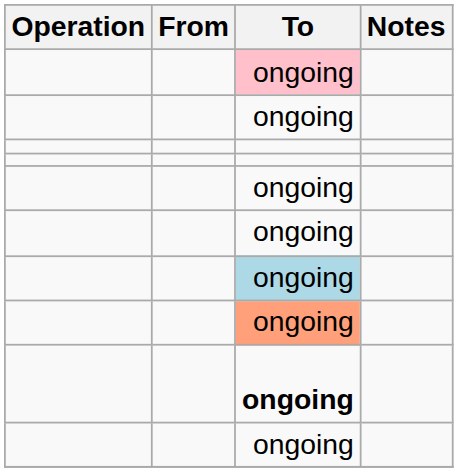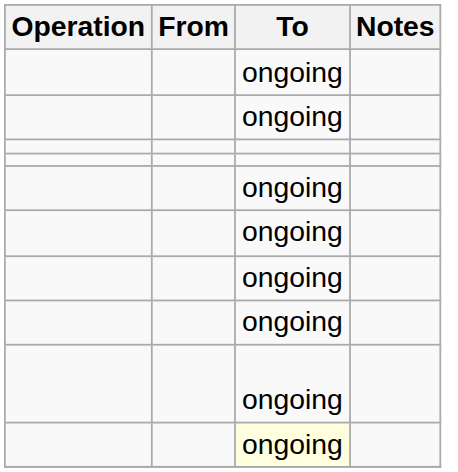row 2 | To: pink background -> no background
row 8 | To: lightblue background -> no background
row 9 | To: lightsalmon background -> no background
row 10 | To: bold -> normal
row 11 | To: no background -> lightyellow background
